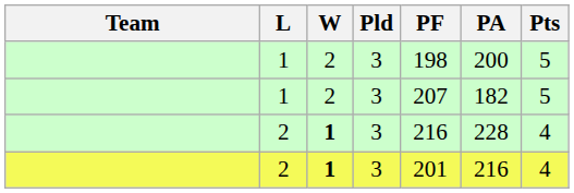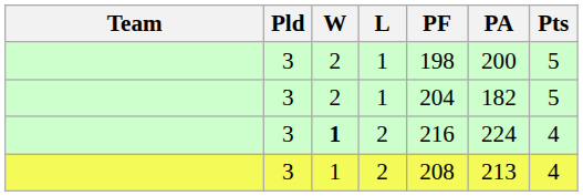columns swapped: Pld <-> L
row 3 | PF: 207 -> 204
row 4 | PA: 228 -> 224
row 5 | W: bold -> normal
row 5 | PF: 201 -> 208
row 5 | PA: 216 -> 213
